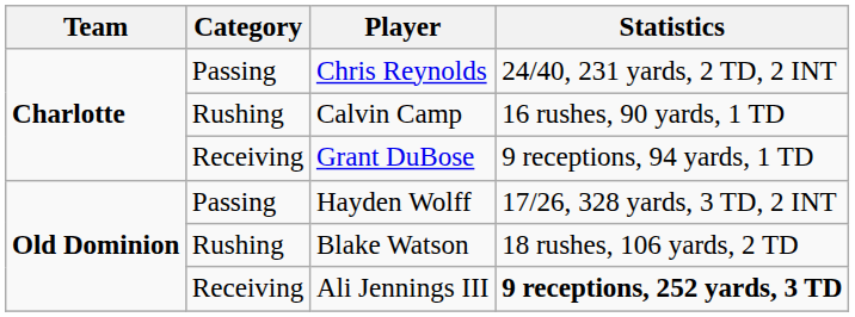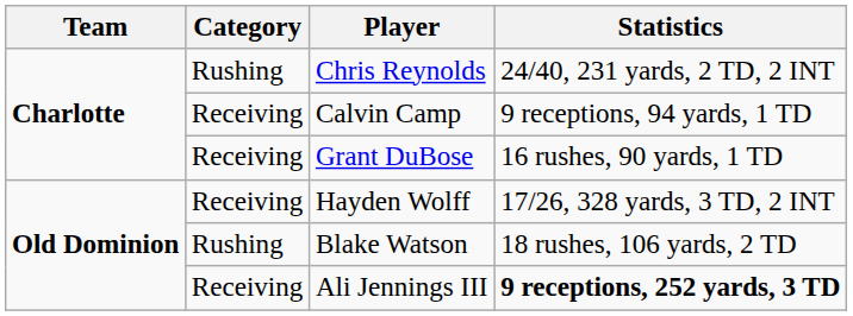Chris Reynolds | Category: Passing -> Rushing
Calvin Camp | Category: Rushing -> Receiving
Calvin Camp | Statistics: 16 rushes, 90 yards, 1 TD -> 9 receptions, 94 yards, 1 TD
Grant DuBose | Statistics: 9 receptions, 94 yards, 1 TD -> 16 rushes, 90 yards, 1 TD
Hayden Wolff | Category: Passing -> Receiving
